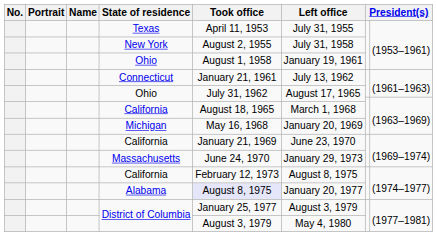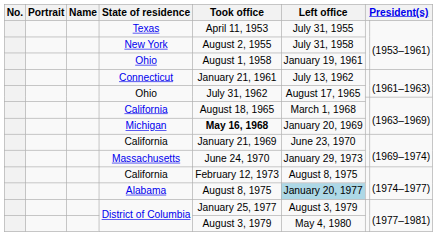Michigan | Took office: normal -> bold
Alabama | Took office: lavender background -> no background
Alabama | Left office: no background -> lightblue background
